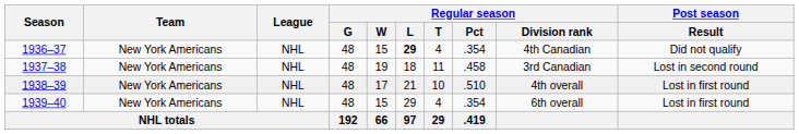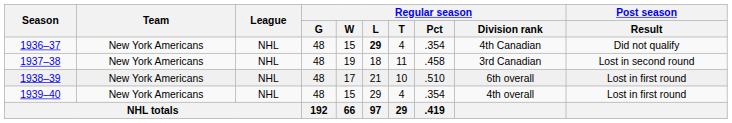1938–39 | Regular season / Division rank: 4th overall -> 6th overall
1939–40 | Regular season / Division rank: 6th overall -> 4th overall
